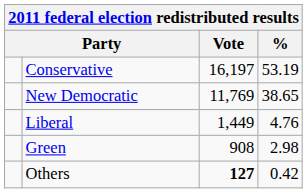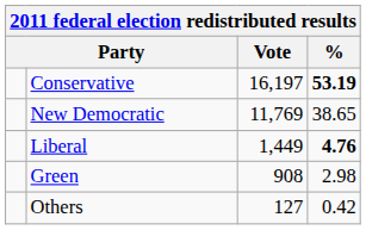Conservative | %: normal -> bold
Liberal | %: normal -> bold
Others | Vote: bold -> normal
